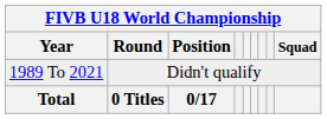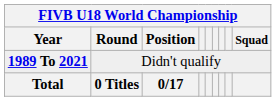1989 To 2021 | Year: normal -> bold
